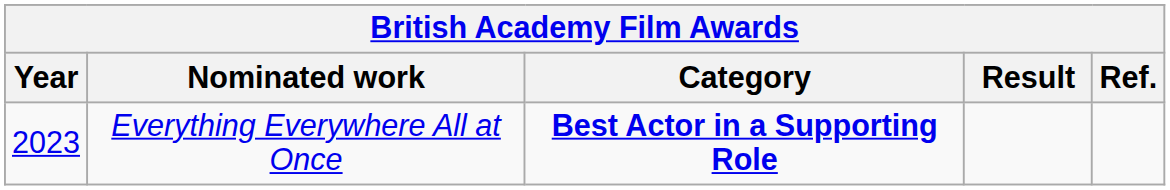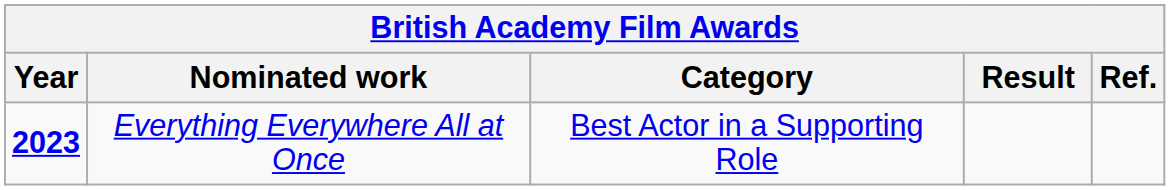row 3 | Year: normal -> bold
row 3 | Category: bold -> normal
